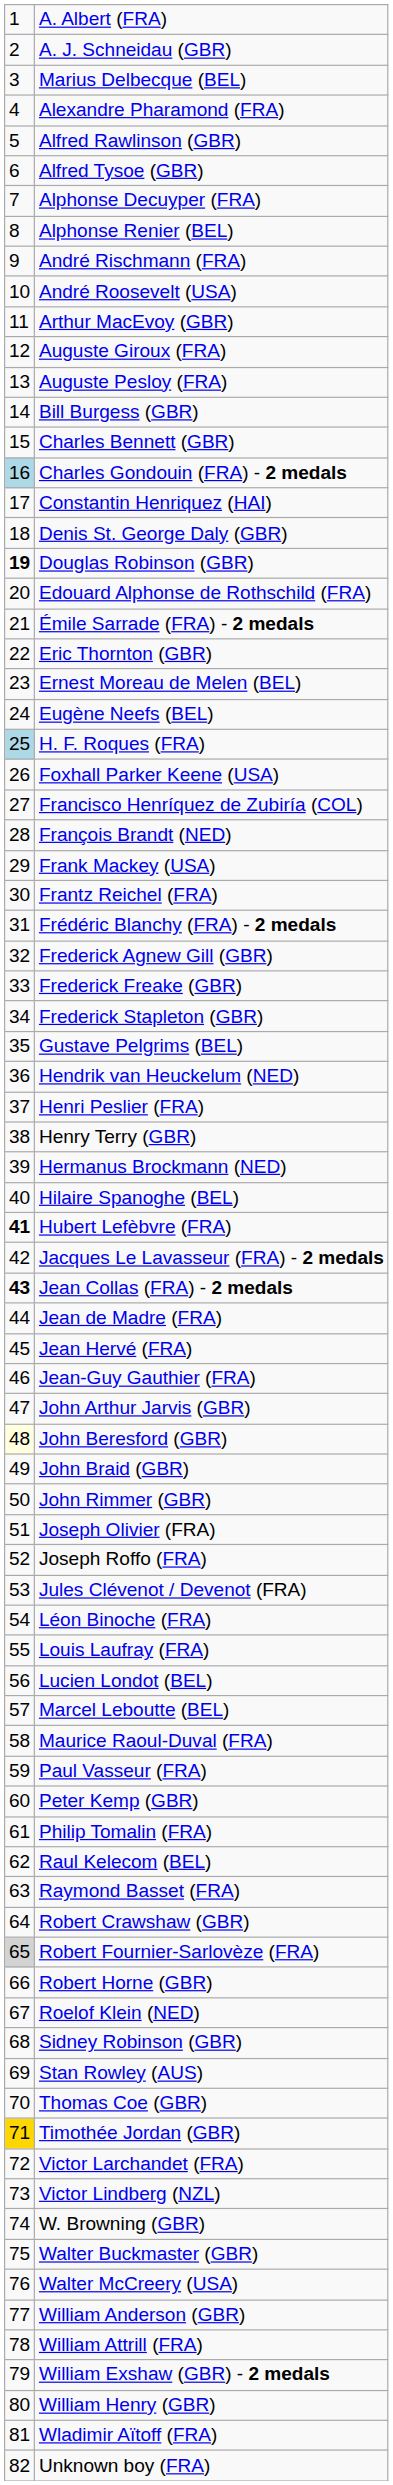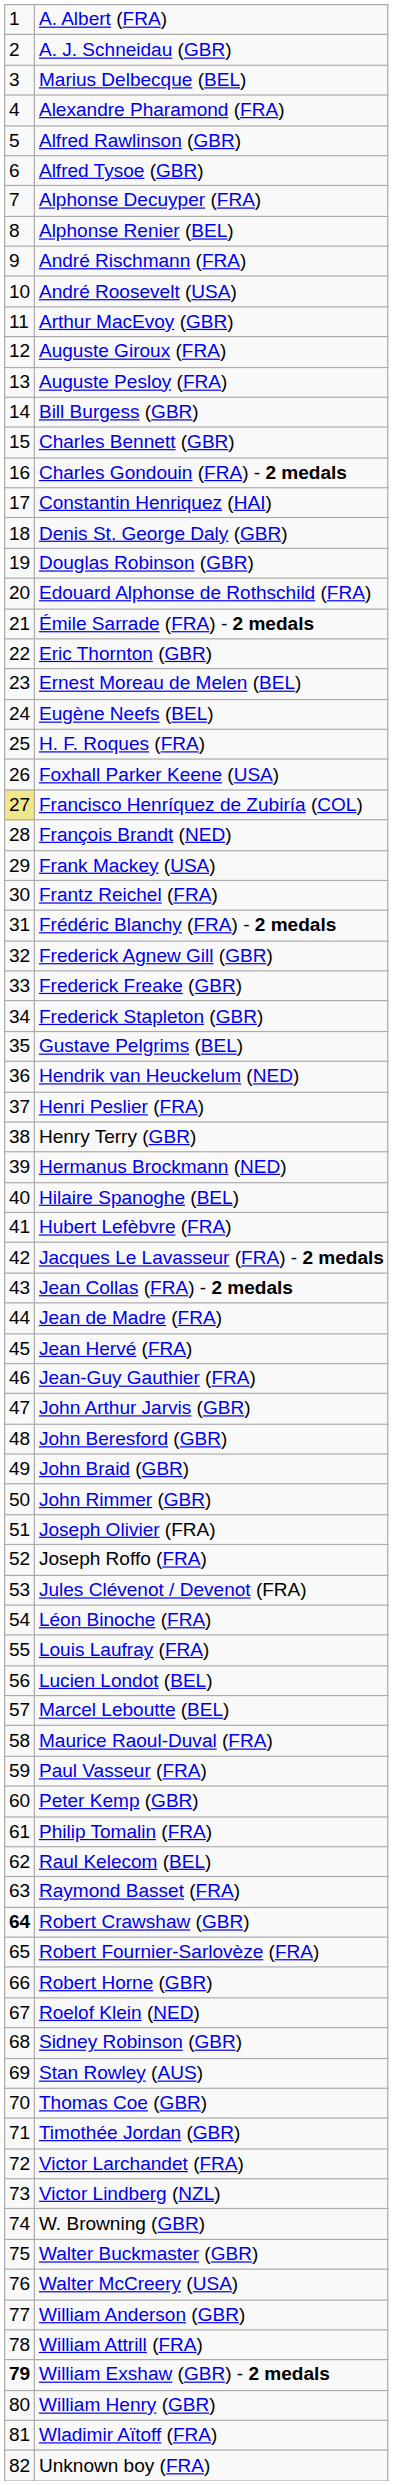Charles Gondouin (FRA) - 2 medals | column 1: lightblue background -> no background
Douglas Robinson (GBR) | column 1: bold -> normal
H. F. Roques (FRA) | column 1: lightblue background -> no background
Francisco Henríquez de Zubiría (COL) | column 1: no background -> khaki background
Hubert Lefèbvre (FRA) | column 1: bold -> normal
Jean Collas (FRA) - 2 medals | column 1: bold -> normal
John Beresford (GBR) | column 1: lightyellow background -> no background
Robert Crawshaw (GBR) | column 1: normal -> bold
Robert Fournier-Sarlovèze (FRA) | column 1: lightgrey background -> no background
Timothée Jordan (GBR) | column 1: gold background -> no background
William Exshaw (GBR) - 2 medals | column 1: normal -> bold
